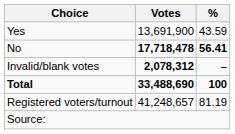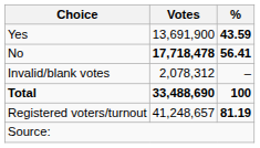Yes | %: normal -> bold
Invalid/blank votes | Votes: bold -> normal
Registered voters/turnout | %: normal -> bold
